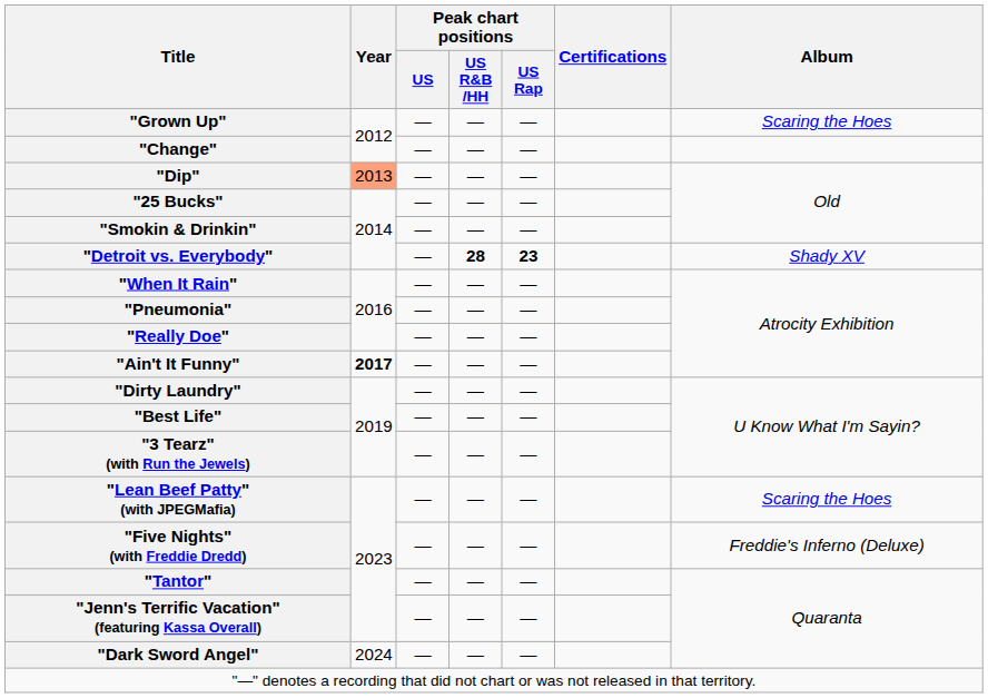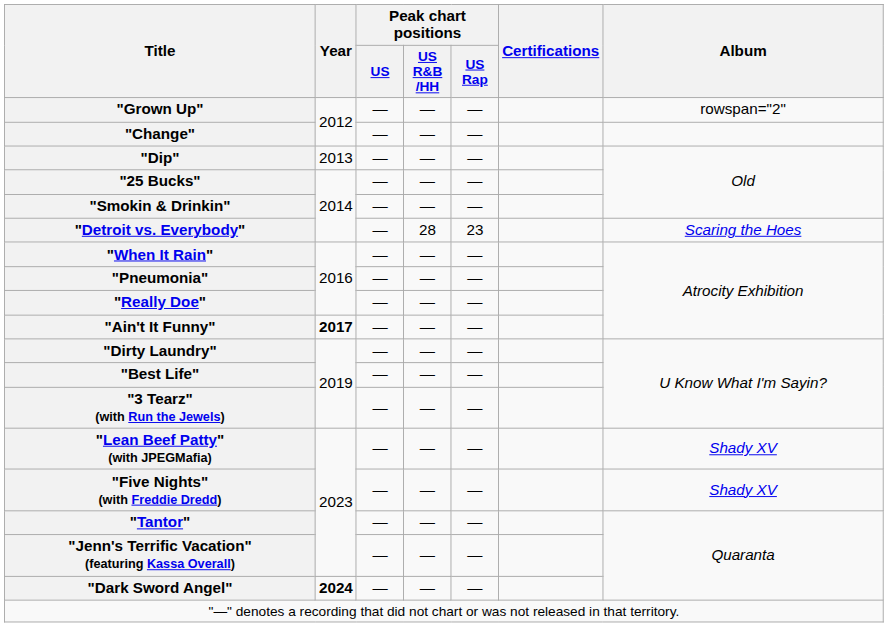"Grown Up" | Album: Scaring the Hoes -> rowspan="2"
"Dip" | Year: lightsalmon background -> no background
"Detroit vs. Everybody" | Peak chart positions / US R&B /HH: bold -> normal
"Detroit vs. Everybody" | Peak chart positions / US Rap: bold -> normal
"Detroit vs. Everybody" | Album: Shady XV -> Scaring the Hoes
"Lean Beef Patty" (with JPEGMafia) | Album: Scaring the Hoes -> Shady XV
"Five Nights" (with Freddie Dredd) | Album: Freddie's Inferno (Deluxe) -> Shady XV
"Dark Sword Angel" | Year: normal -> bold
